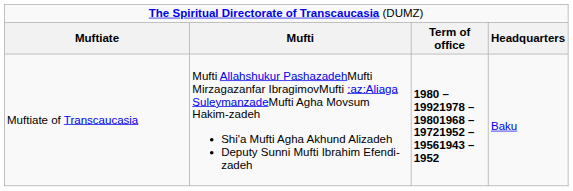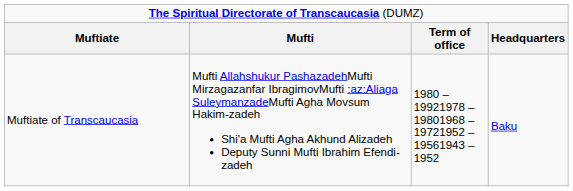Muftiate of Transcaucasia | column 3: bold -> normal
